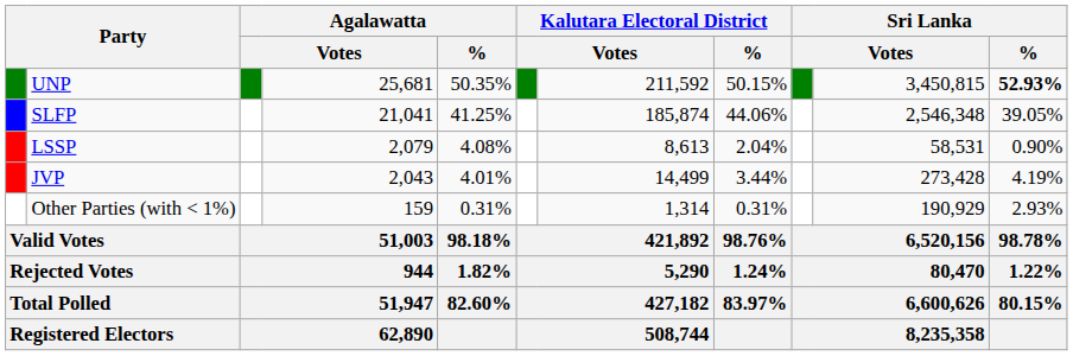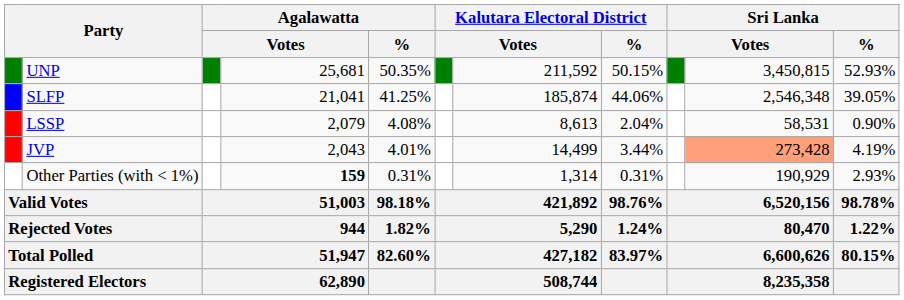UNP | Sri Lanka / %: bold -> normal
JVP | column 10: no background -> lightsalmon background
Other Parties (with < 1%) | column 4: normal -> bold
